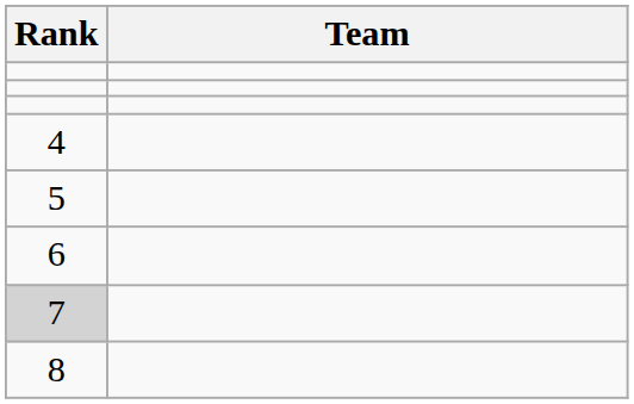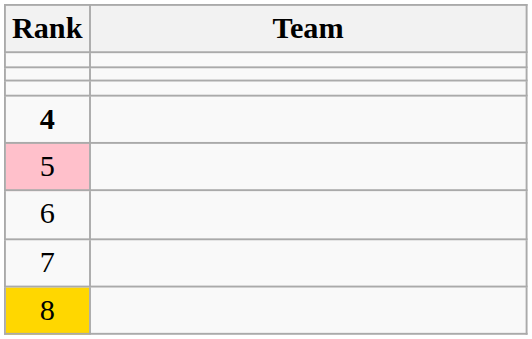row 5 | Rank: normal -> bold
row 6 | Rank: no background -> pink background
row 8 | Rank: lightgrey background -> no background
row 9 | Rank: no background -> gold background
